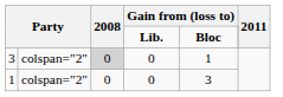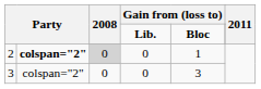row 3 | column 1: 3 -> 2
row 3 | column 2: normal -> bold
row 4 | column 1: 1 -> 3
